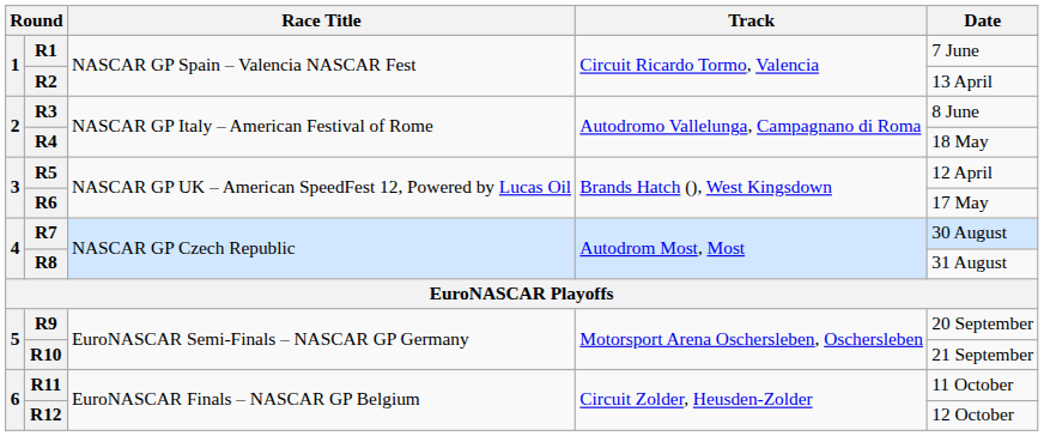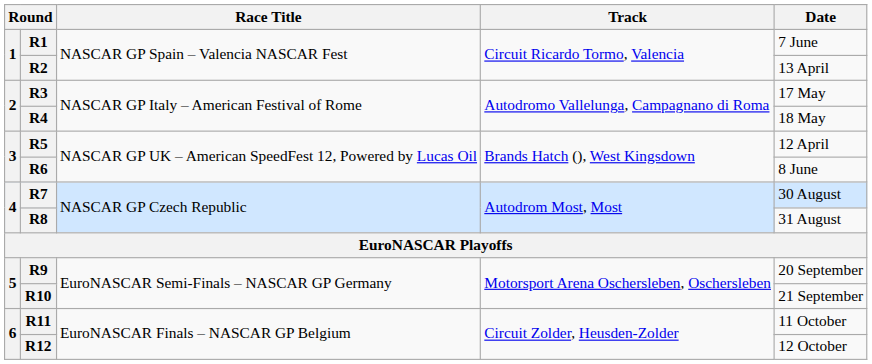R3 | Date: 8 June -> 17 May
R6 | Date: 17 May -> 8 June
